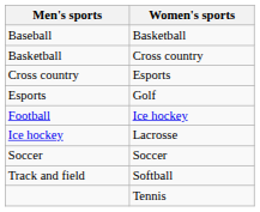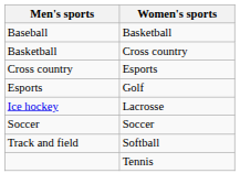- row: Football | Ice hockey
